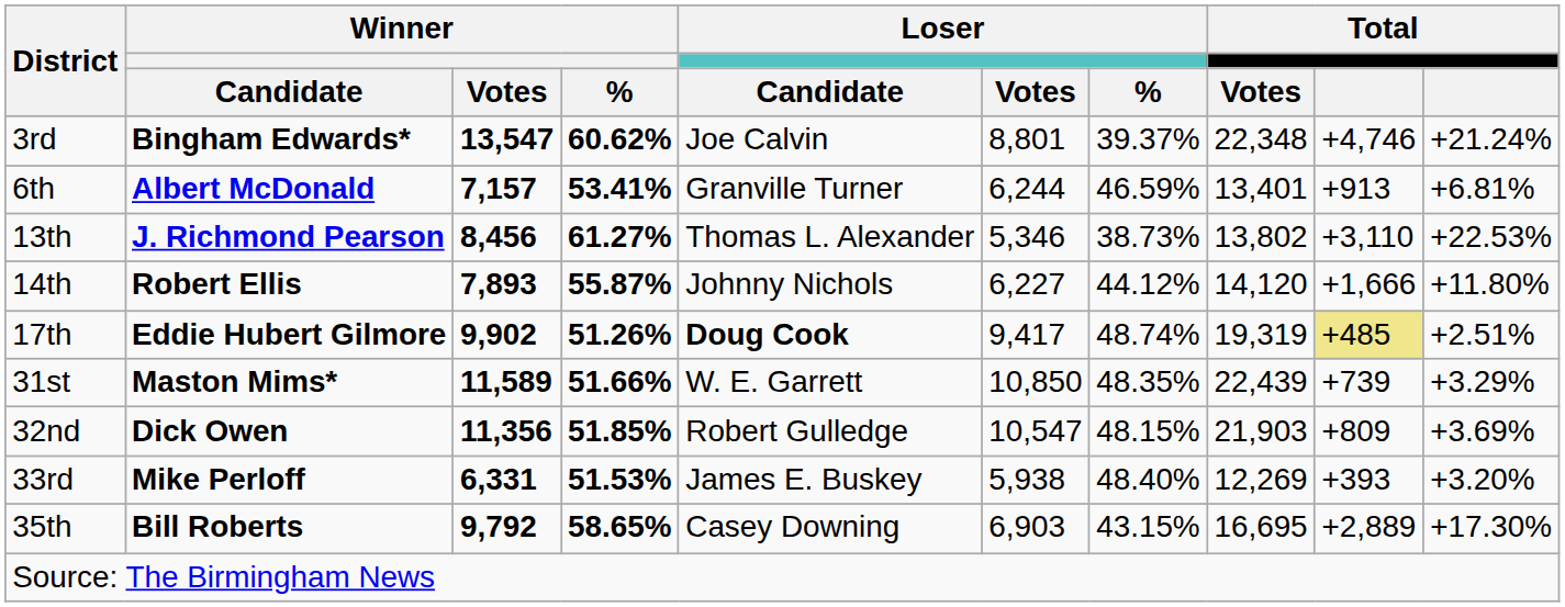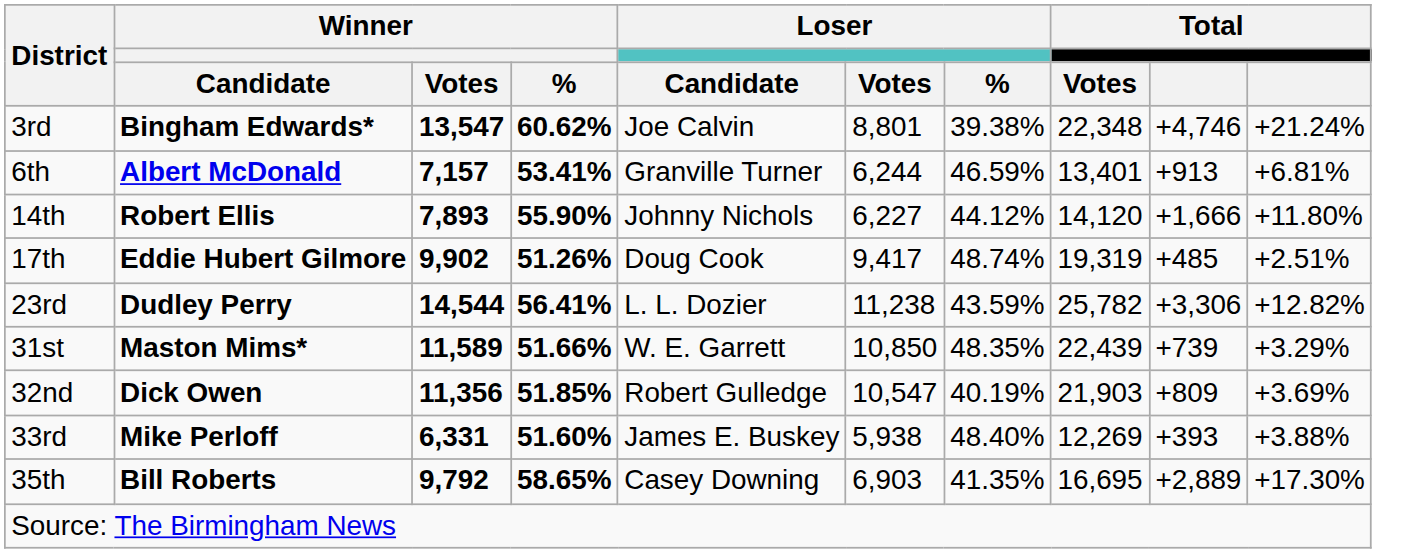3rd | Loser / %: 39.37% -> 39.38%
- row: 13th | J. Richmond Pearson | 8,456 | 61.27% | Thomas L. Alexander | 5,346 | 38.73% | 13,802 | +3,110 | +22.53%
14th | Winner / %: 55.87% -> 55.90%
17th | Loser / Candidate: bold -> normal
17th | column 9: khaki background -> no background
+ row: 23rd | Dudley Perry | 14,544 | 56.41% | L. L. Dozier | 11,238 | 43.59% | 25,782 | +3,306 | +12.82%
32nd | Loser / %: 48.15% -> 40.19%
33rd | Winner / %: 51.53% -> 51.60%
33rd | column 10: +3.20% -> +3.88%
35th | Loser / %: 43.15% -> 41.35%
